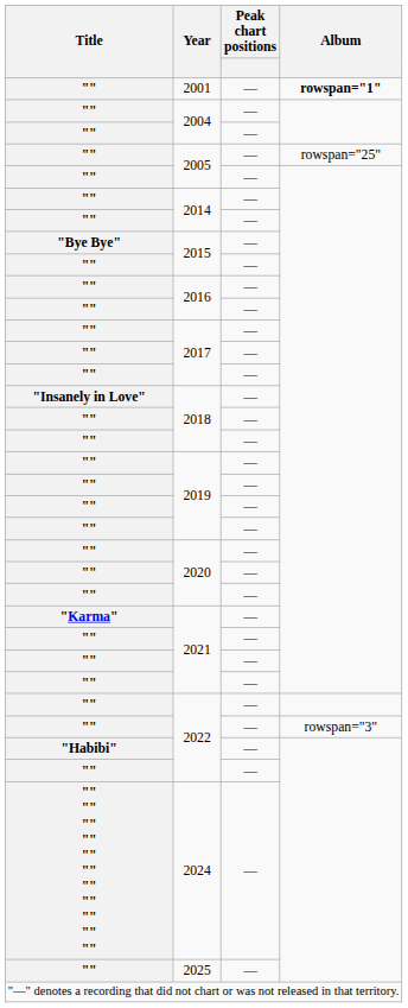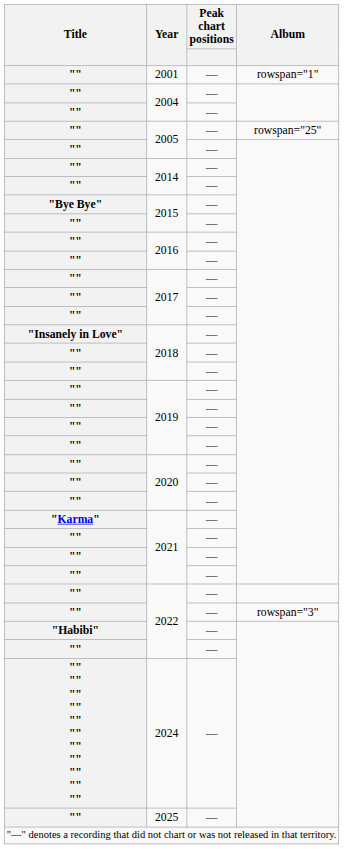2001 | Album: bold -> normal
